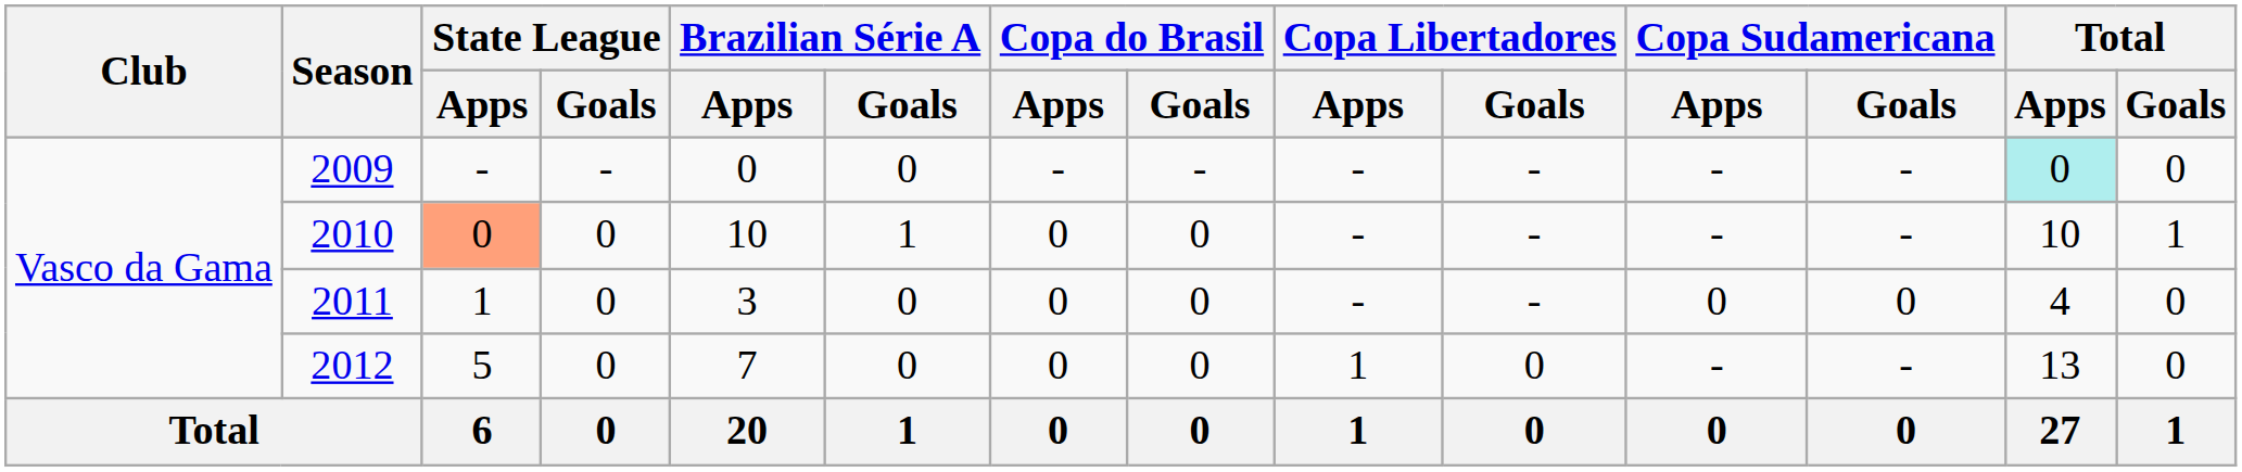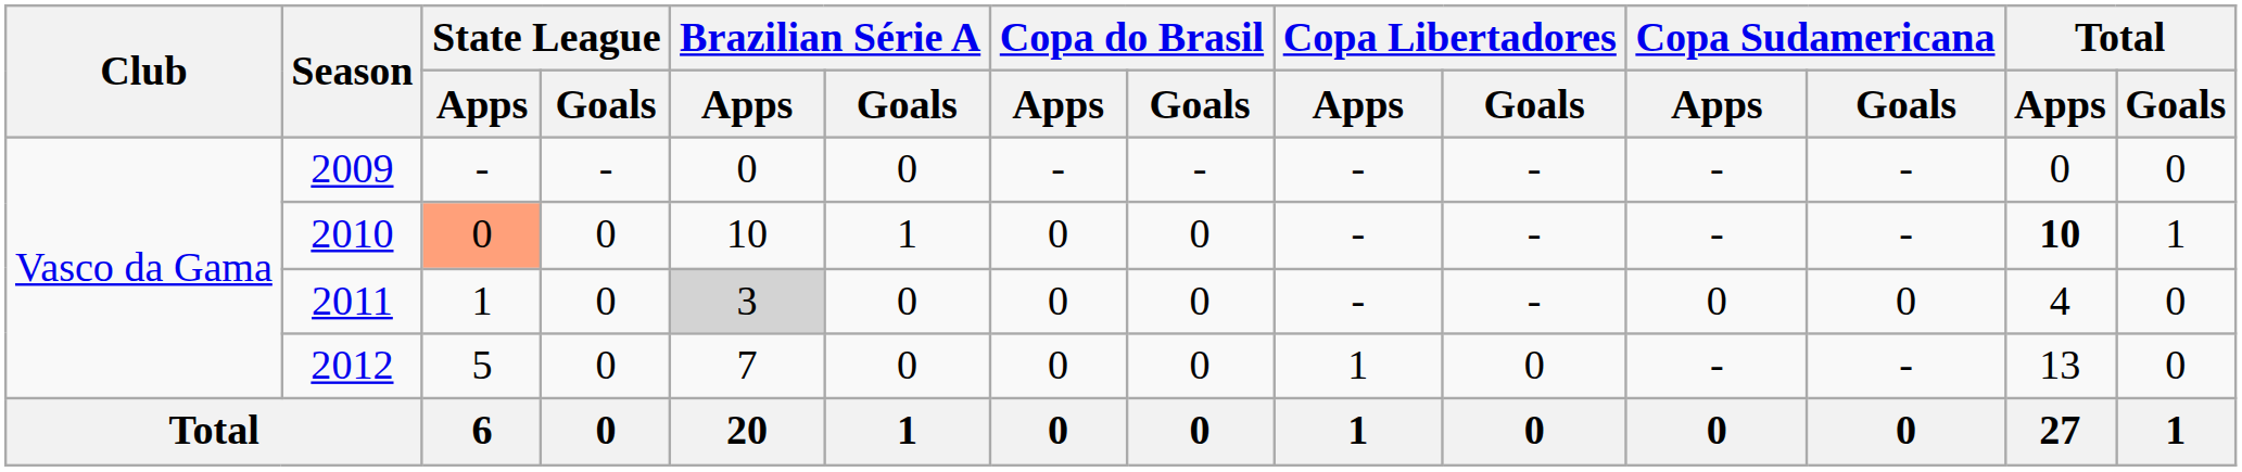2009 | Total / Apps: paleturquoise background -> no background
2010 | Total / Apps: normal -> bold
2011 | Brazilian Série A / Apps: no background -> lightgrey background
